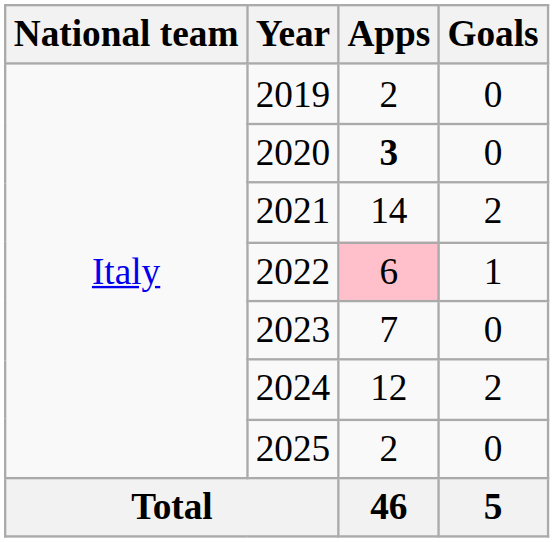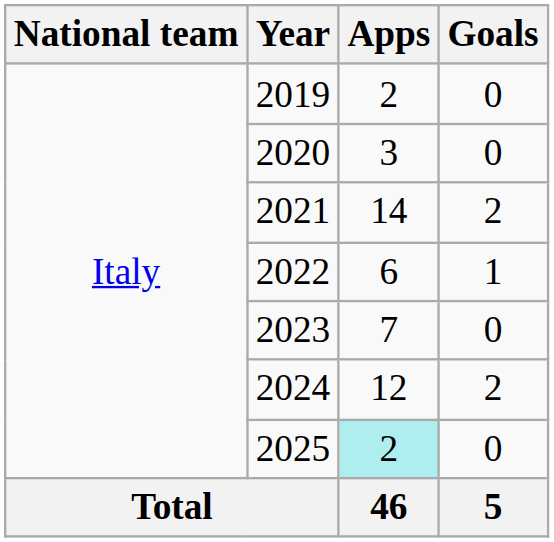2020 | Apps: bold -> normal
2022 | Apps: pink background -> no background
2025 | Apps: no background -> paleturquoise background
